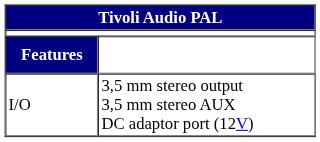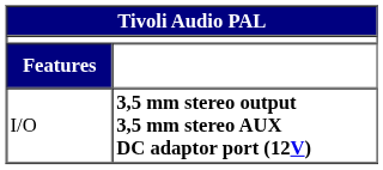I/O | column 2: normal -> bold
